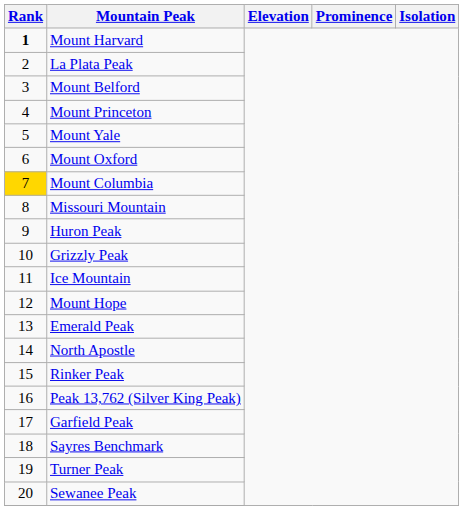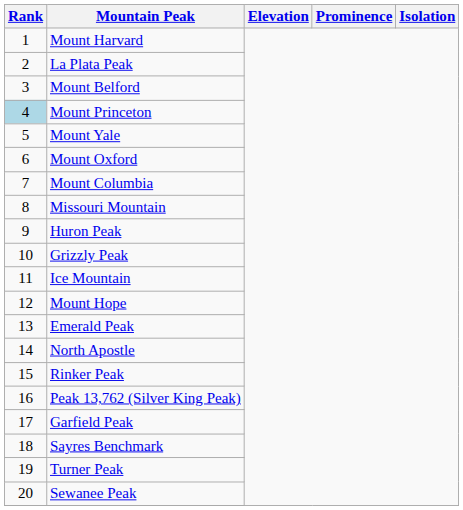Mount Harvard | Rank: bold -> normal
Mount Princeton | Rank: no background -> lightblue background
Mount Columbia | Rank: gold background -> no background
